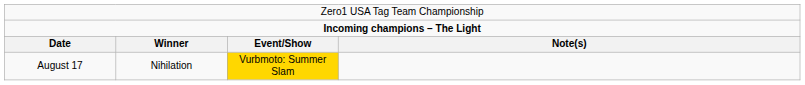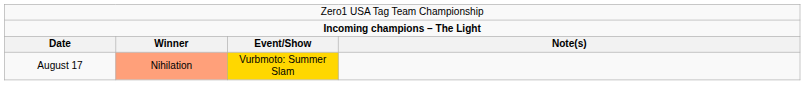August 17 | column 2: no background -> lightsalmon background
